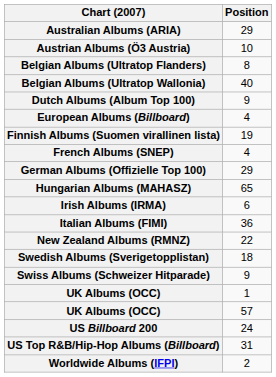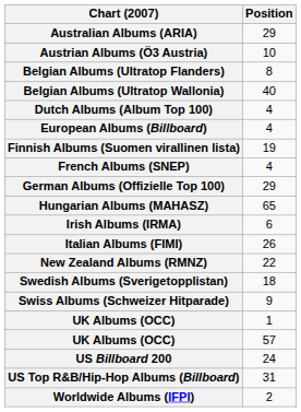row 6 | Position: 9 -> 4
row 13 | Position: 36 -> 26
